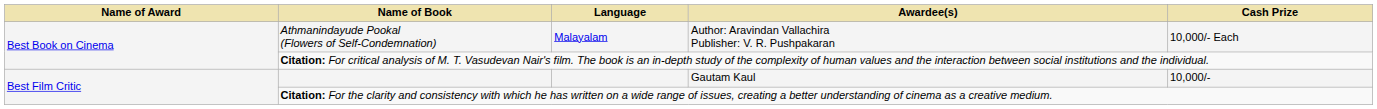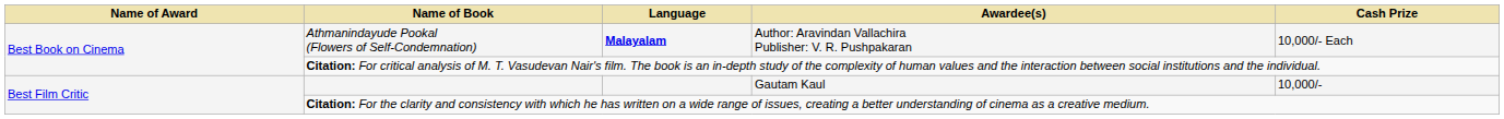Athmanindayude Pookal (Flowers of Self-Condemnation) | Language: normal -> bold
